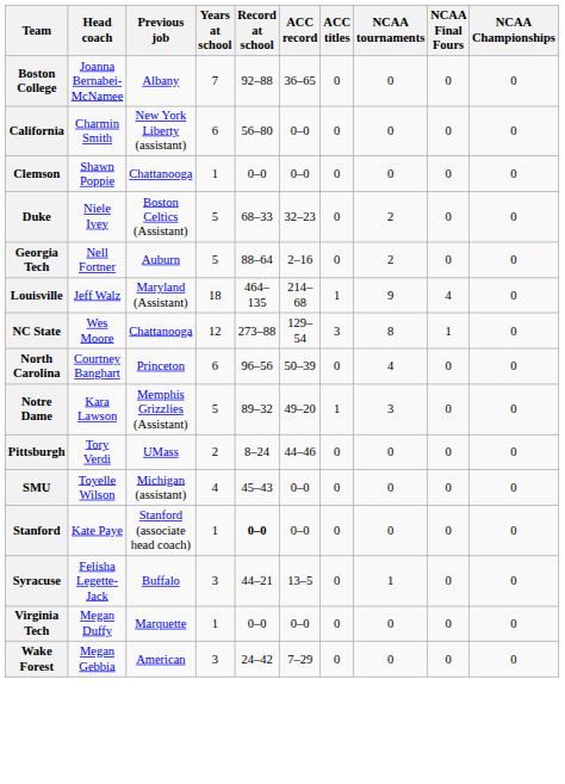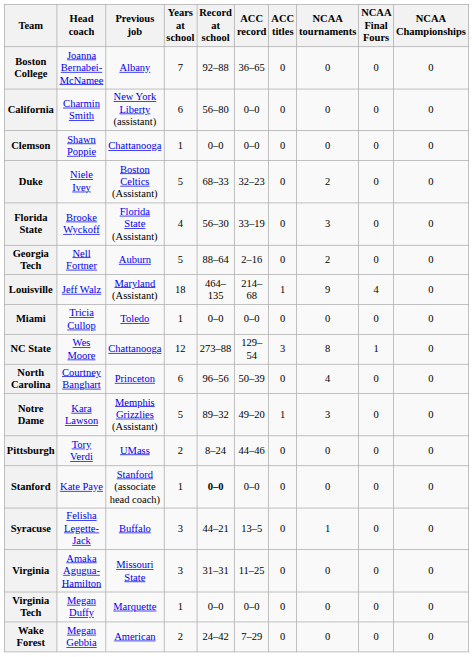+ row: Florida State | Brooke Wyckoff | Florida State (Assistant) | 4 | 56–30 | 33–19 | 0 | 3 | 0 | 0
+ row: Miami | Tricia Cullop | Toledo | 1 | 0–0 | 0–0 | 0 | 0 | 0 | 0
- row: SMU | Toyelle Wilson | Michigan (assistant) | 4 | 45–43 | 0–0 | 0 | 0 | 0 | 0
+ row: Virginia | Amaka Agugua-Hamilton | Missouri State | 3 | 31–31 | 11–25 | 0 | 0 | 0 | 0
Wake Forest | Years at school: 3 -> 2
